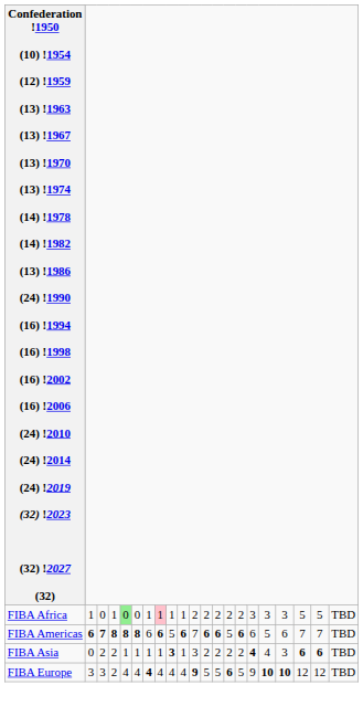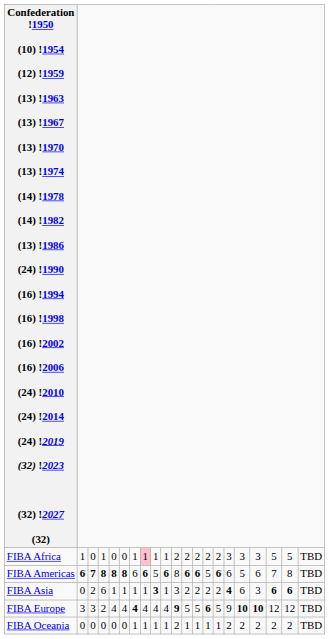FIBA Africa | column 5: lightgreen background -> no background
FIBA Americas | column 11: 7 -> 8
FIBA Americas | column 20: 7 -> 8
FIBA Asia | column 4: 2 -> 6
FIBA Asia | column 17: 4 -> 6
+ row: FIBA Oceania | 0 | 0 | 0 | 0 | 0 | 1 | 1 | 1 | 1 | 2 | 1 | 1 | 1 | 1 | 2 | 2 | 2 | 2 | 2 | TBD
